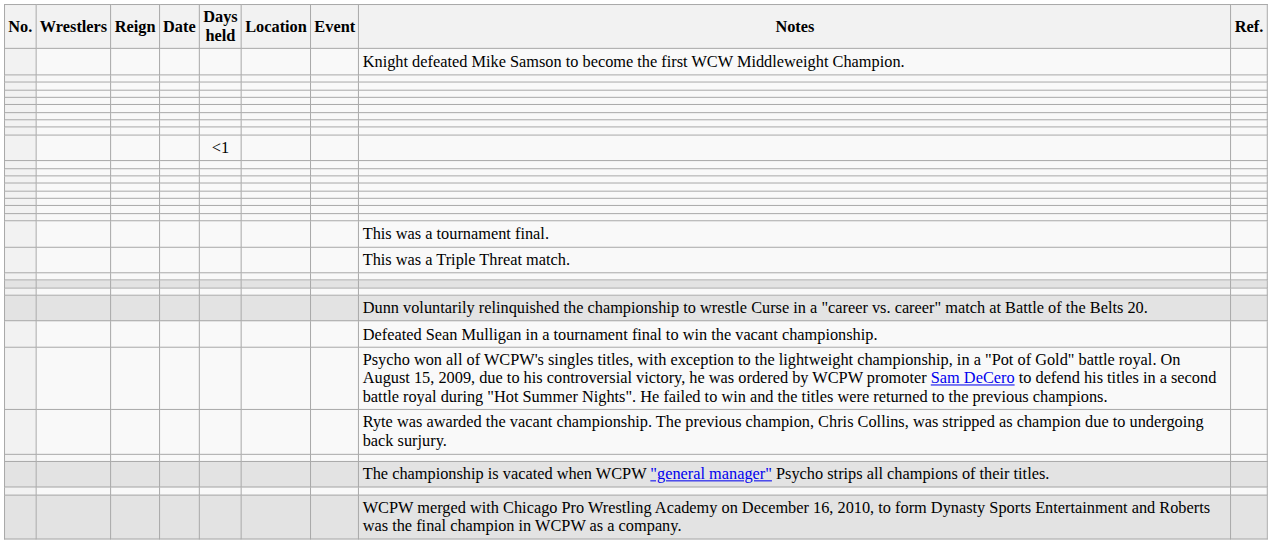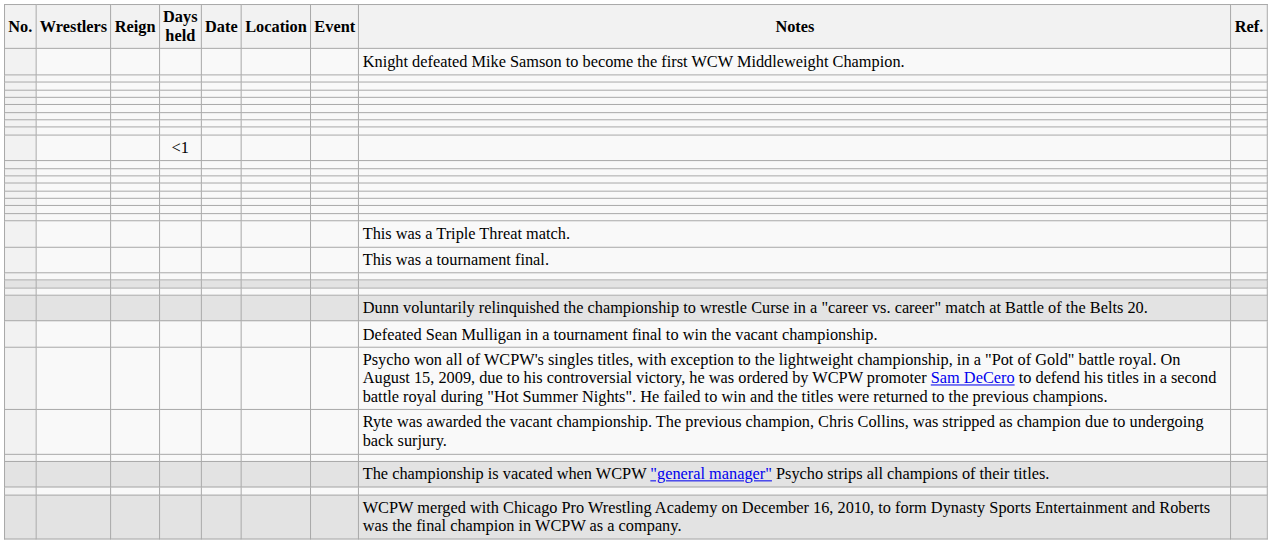columns swapped: Date <-> Days held
row 20 | Notes: This was a tournament final. -> This was a Triple Threat match.
row 21 | Notes: This was a Triple Threat match. -> This was a tournament final.
